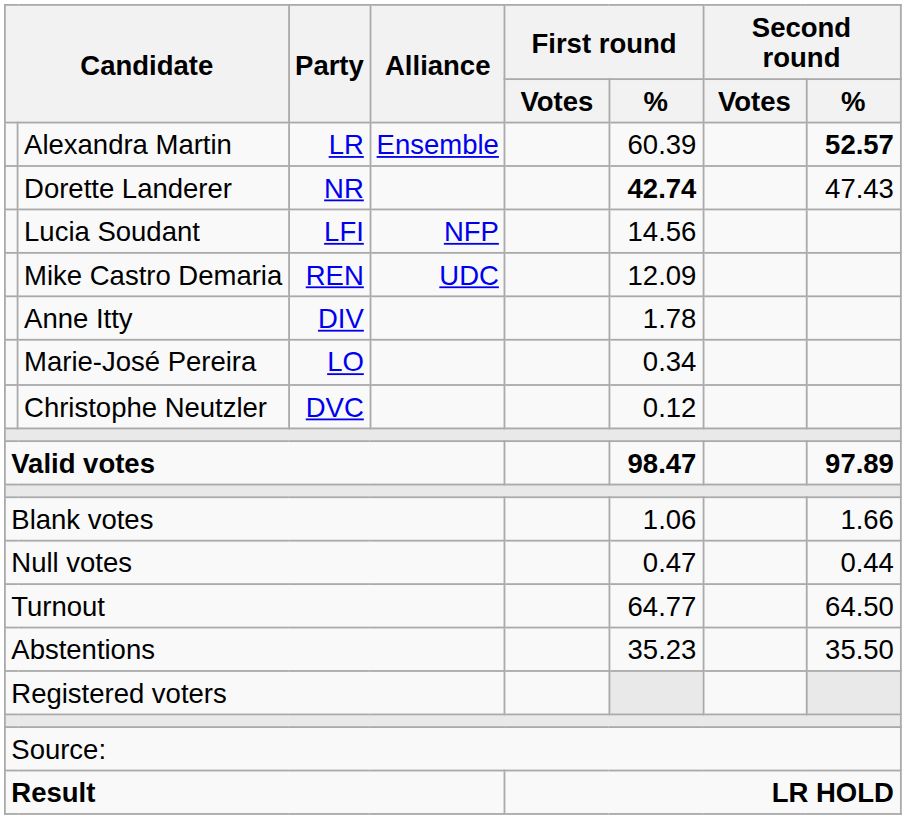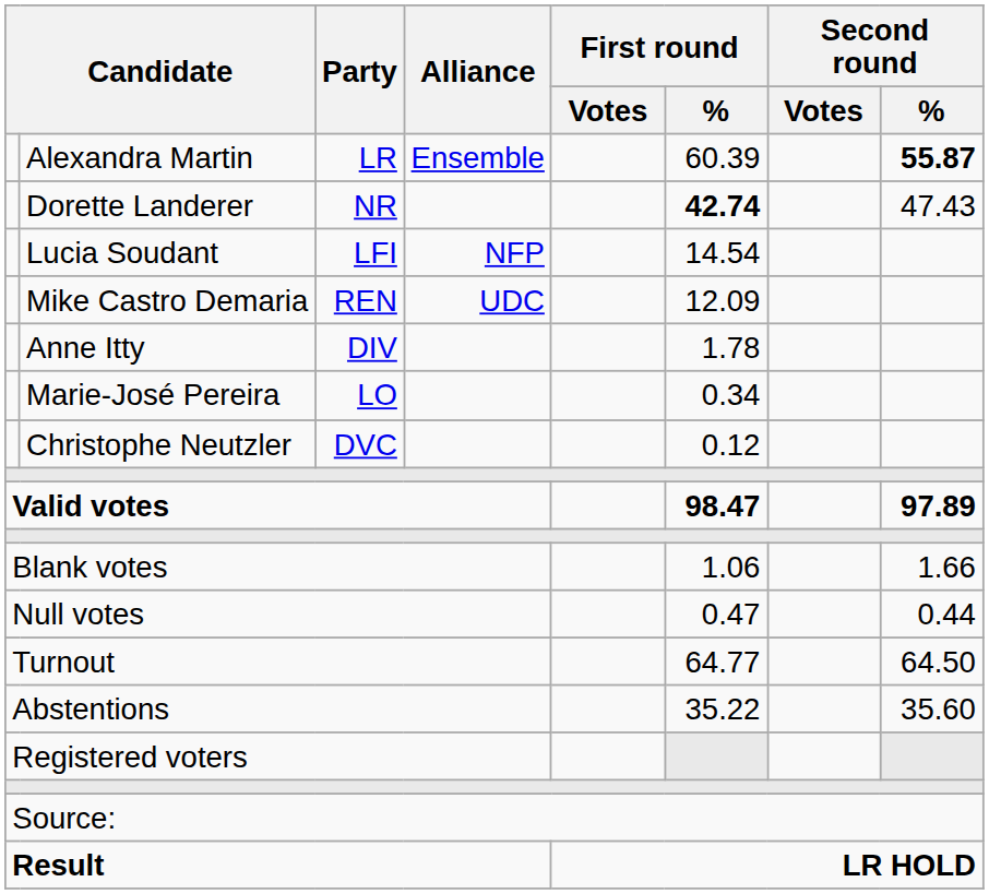Alexandra Martin | Second round / %: 52.57 -> 55.87
Lucia Soudant | First round / %: 14.56 -> 14.54
Abstentions | First round / %: 35.23 -> 35.22
Abstentions | Second round / %: 35.50 -> 35.60
